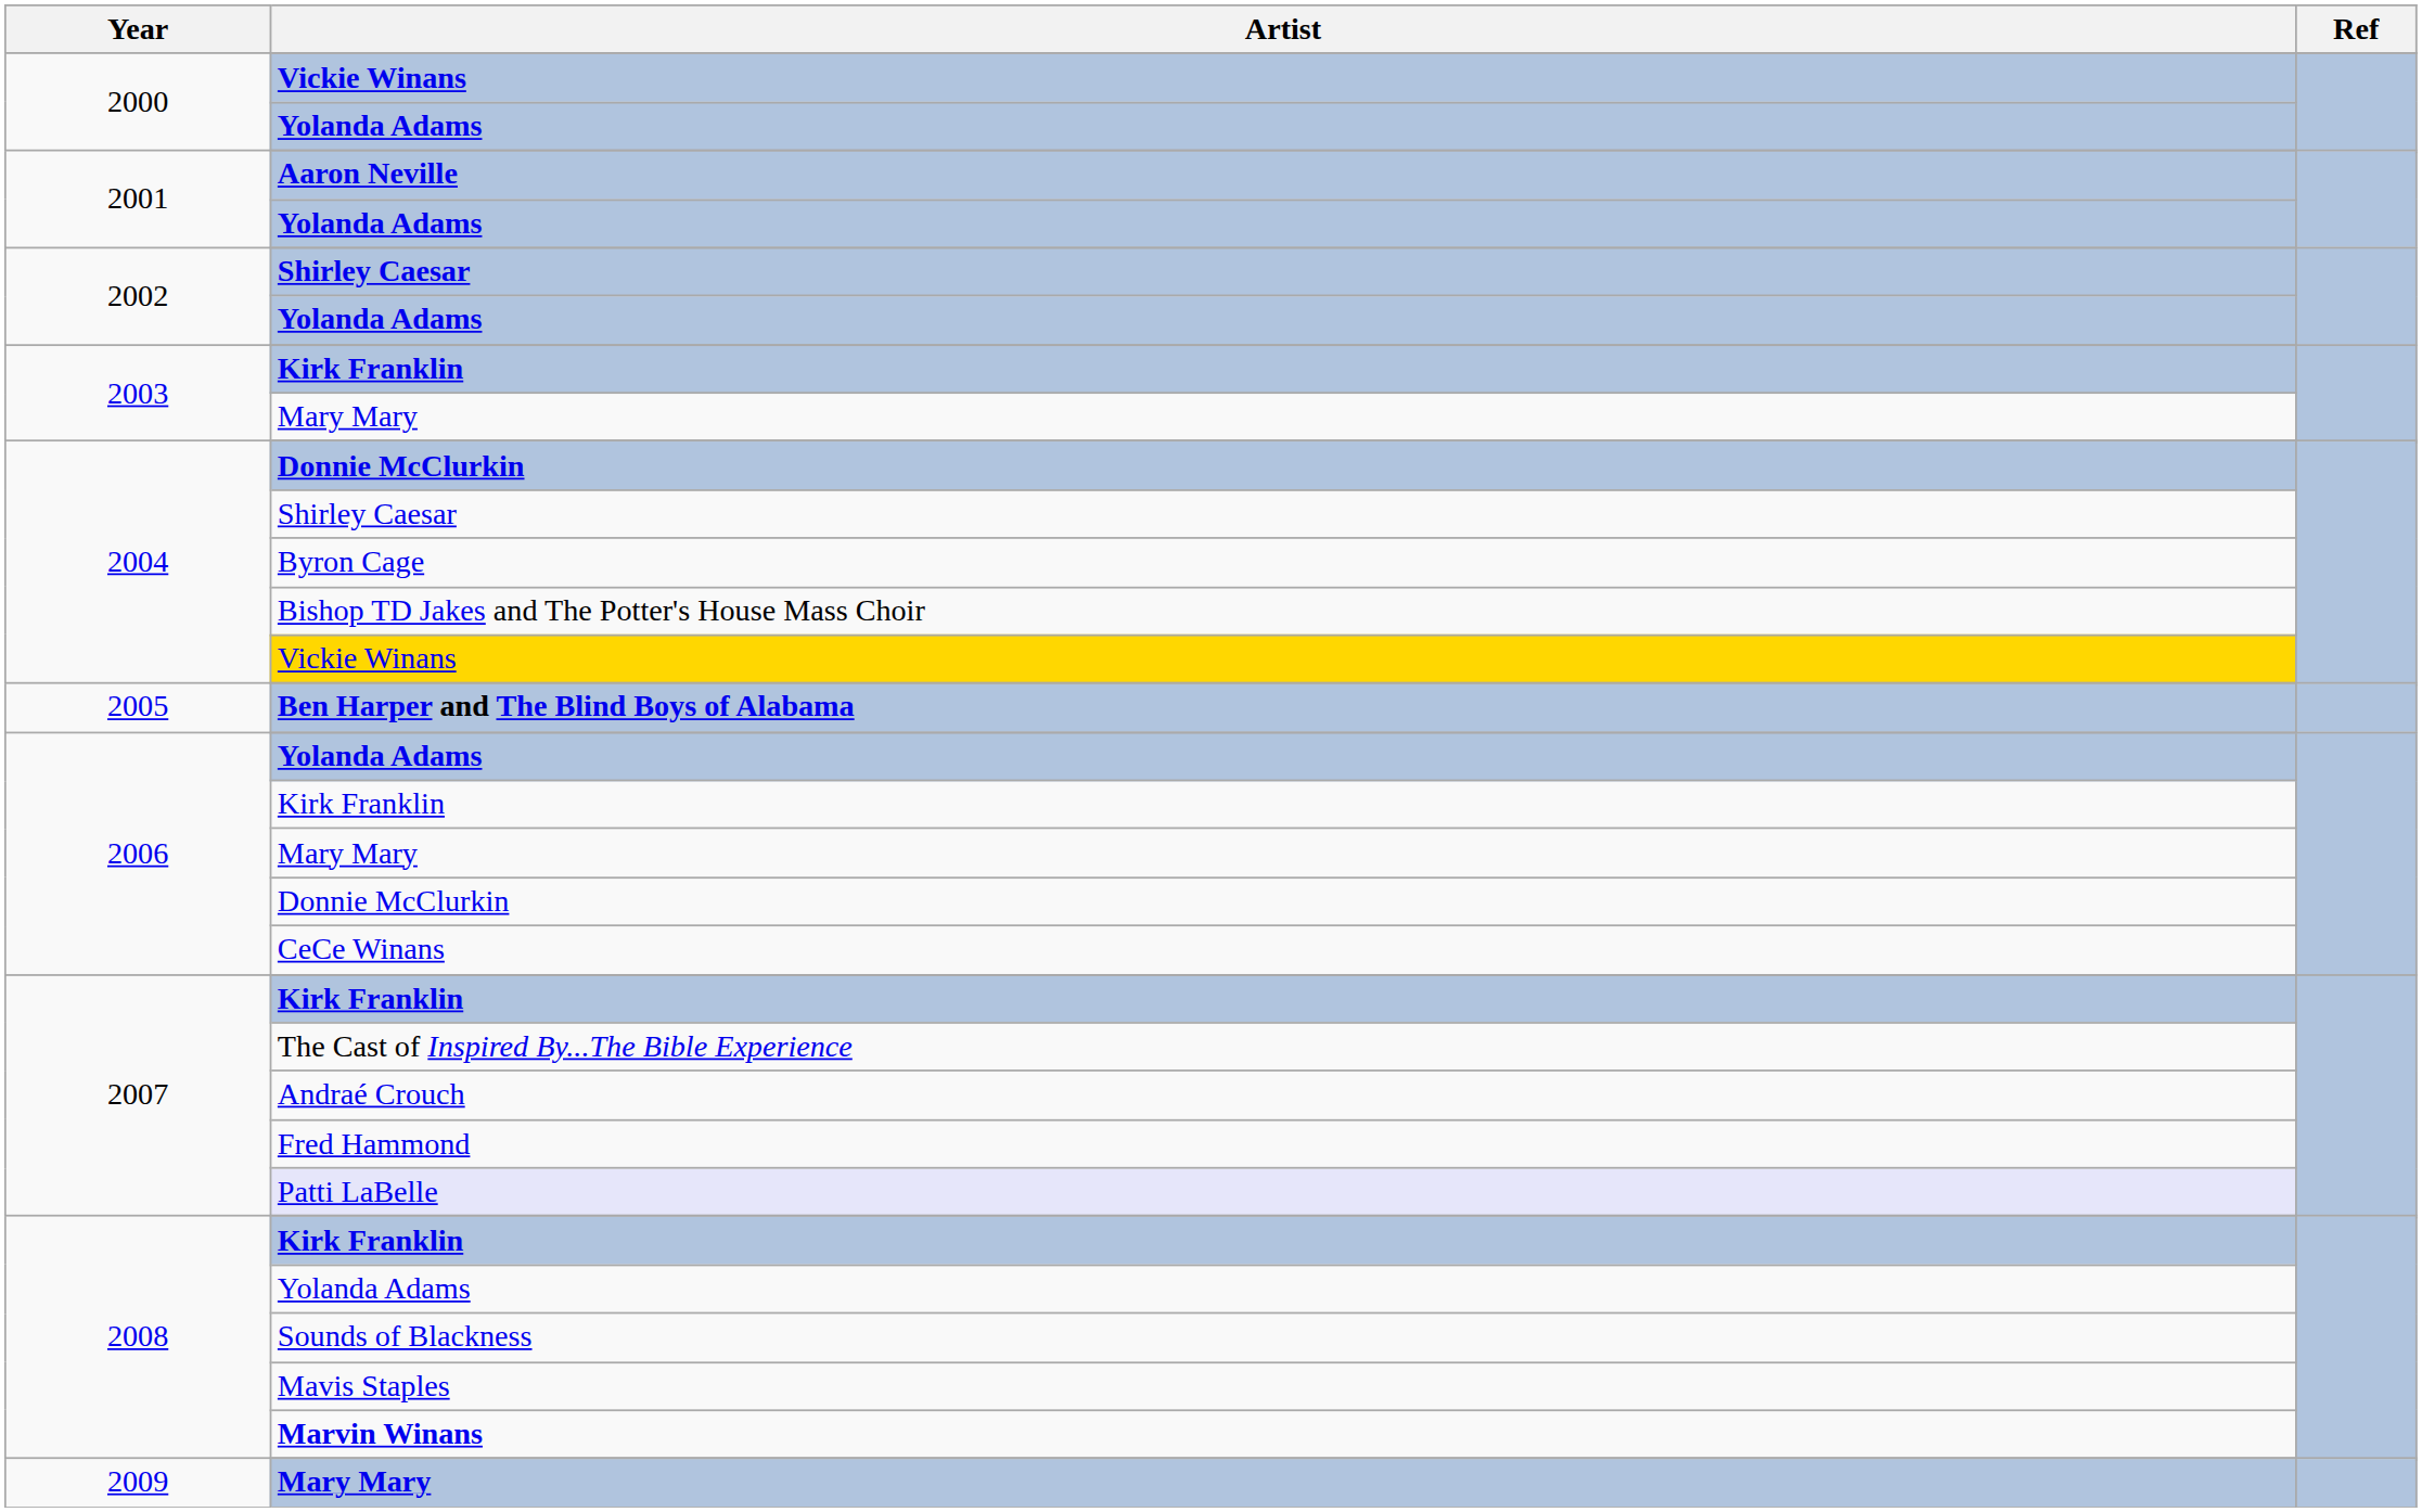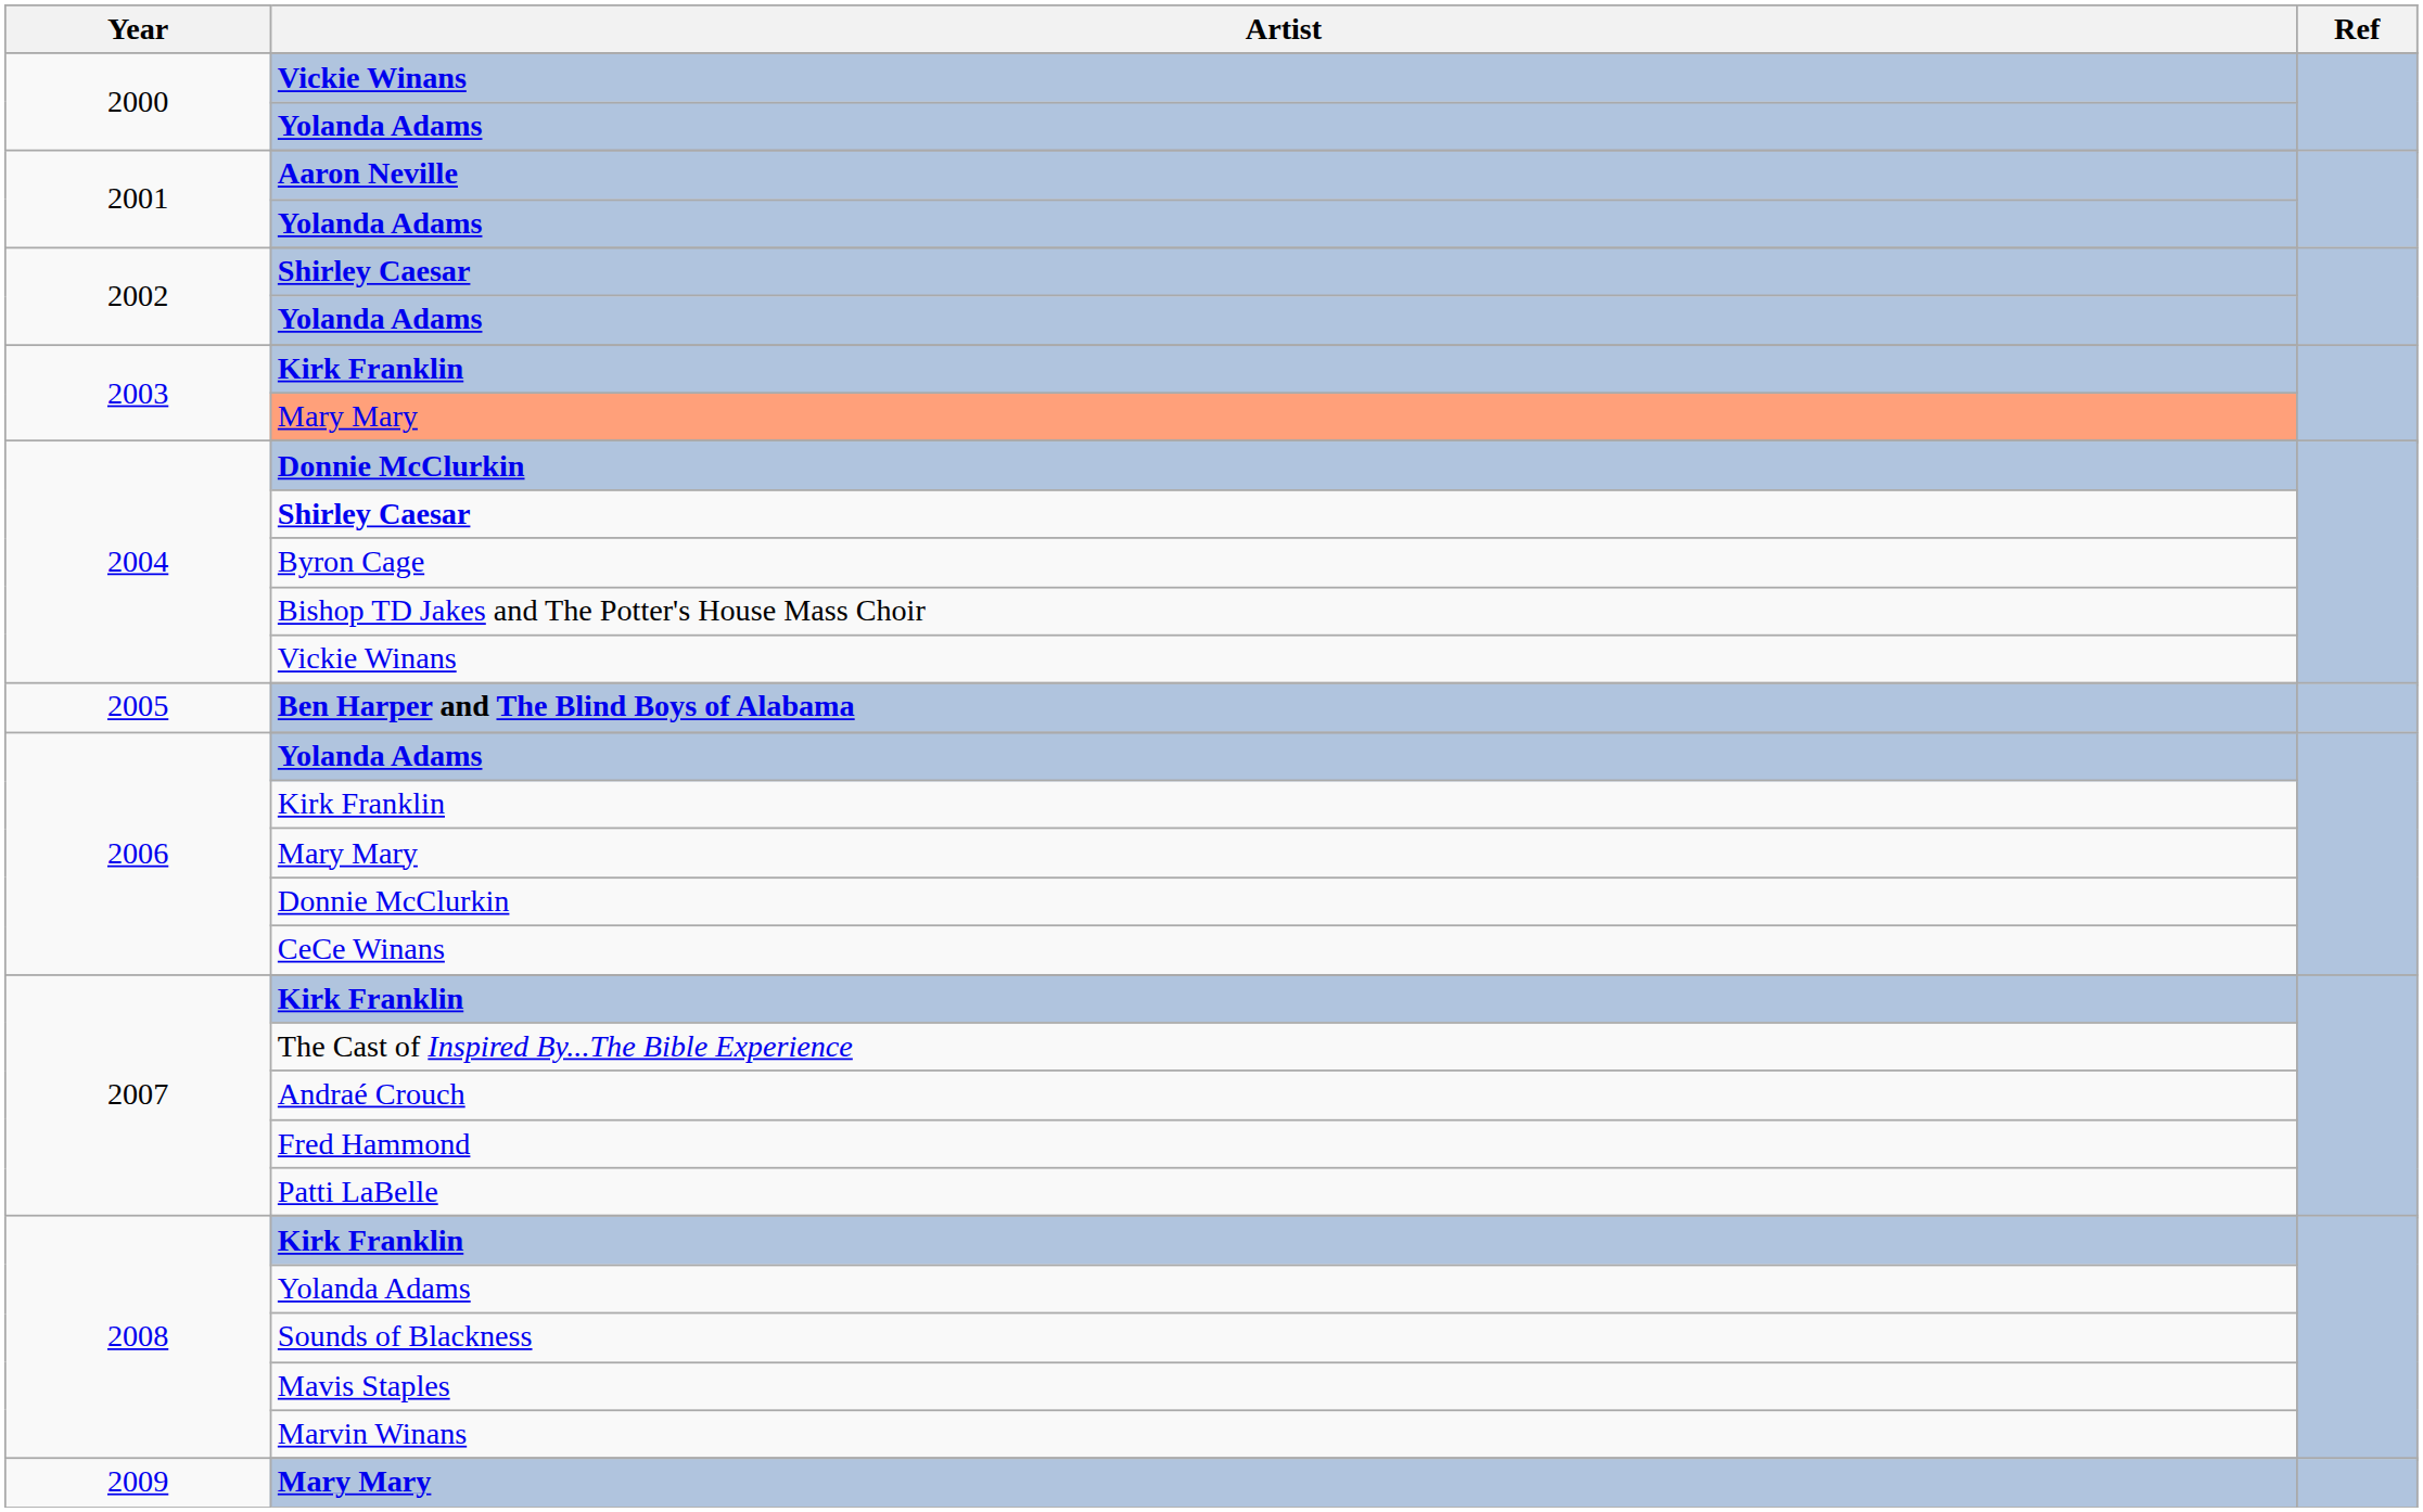2003 / Mary Mary | Artist: no background -> lightsalmon background
2004 / Shirley Caesar | Artist: normal -> bold
2004 / Vickie Winans | Artist: gold background -> no background
Patti LaBelle | Artist: lavender background -> no background
Marvin Winans | Artist: bold -> normal
